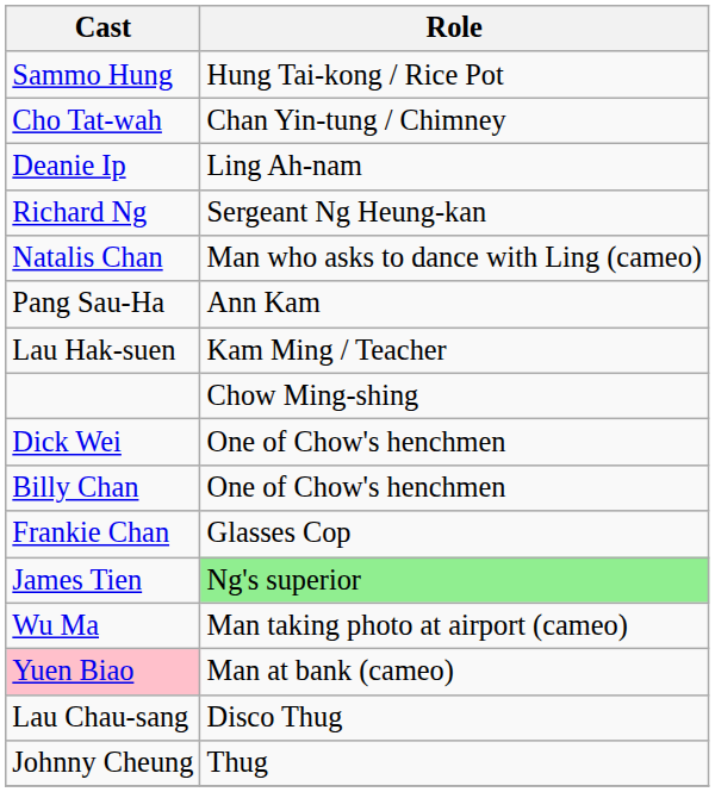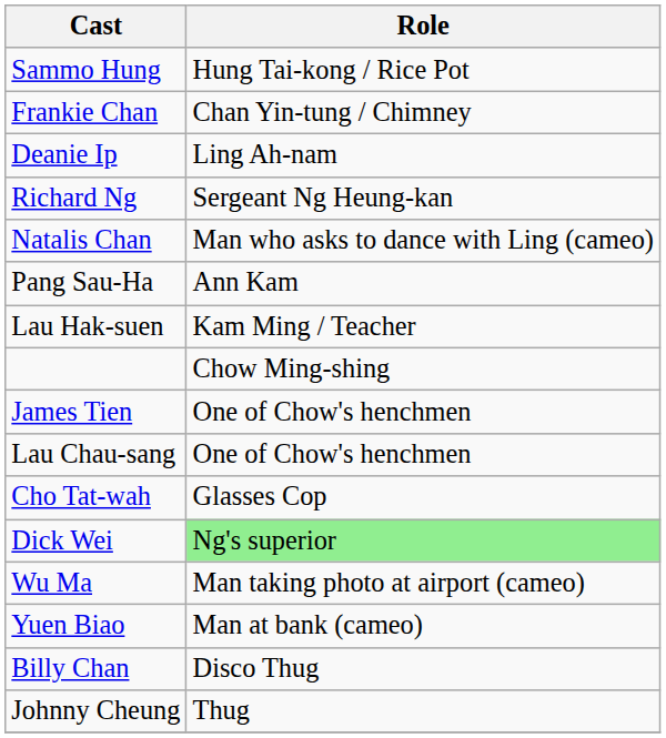row 3 | Cast: Cho Tat-wah -> Frankie Chan
row 10 | Cast: Dick Wei -> James Tien
row 11 | Cast: Billy Chan -> Lau Chau-sang
row 12 | Cast: Frankie Chan -> Cho Tat-wah
row 13 | Cast: James Tien -> Dick Wei
row 15 | Cast: pink background -> no background
row 16 | Cast: Lau Chau-sang -> Billy Chan
